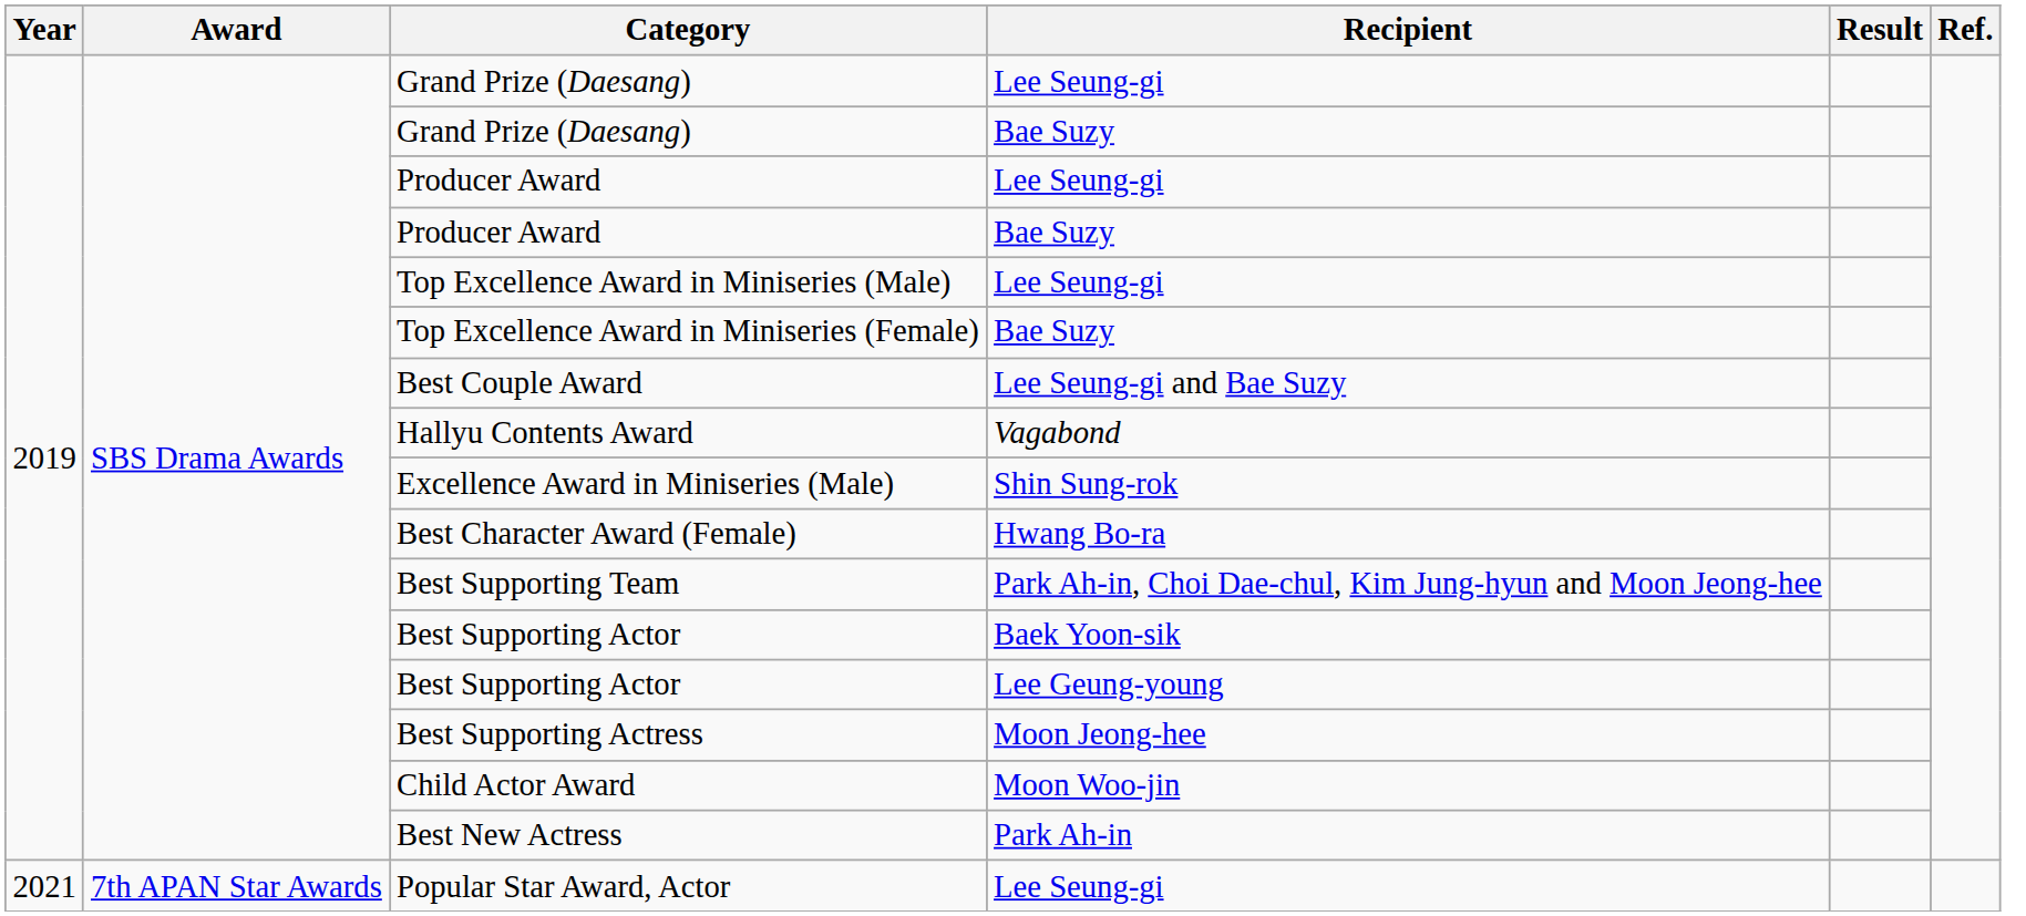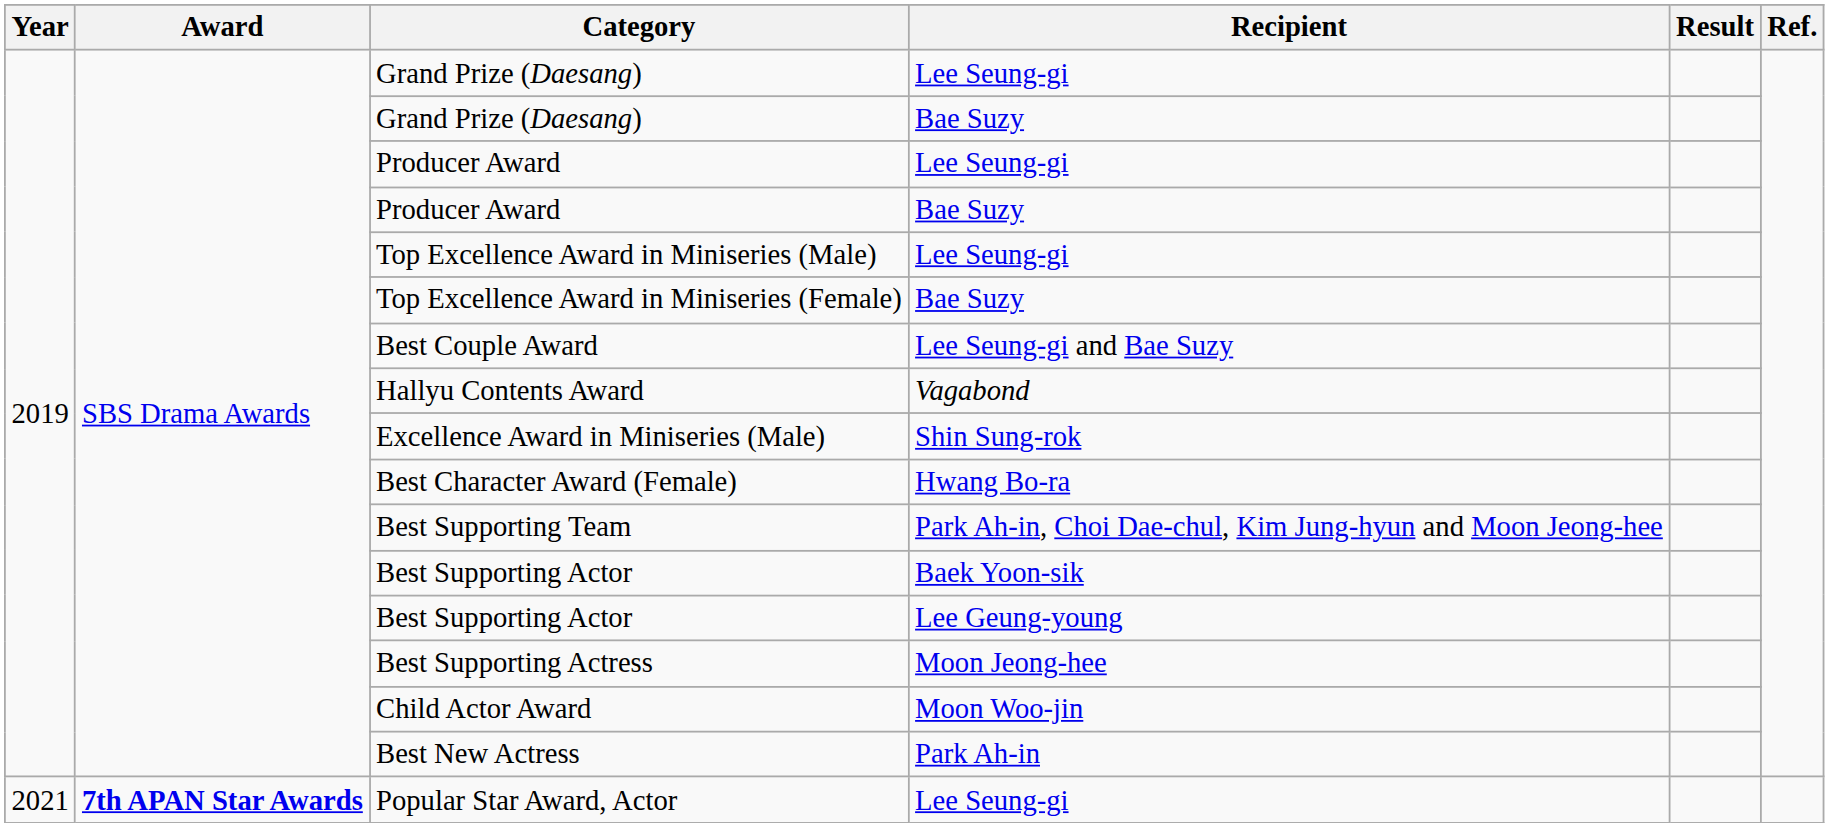Popular Star Award, Actor | Award: normal -> bold
